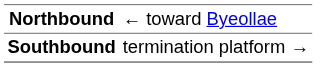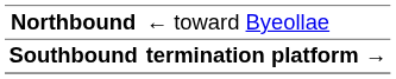Southbound | column 2: normal -> bold
